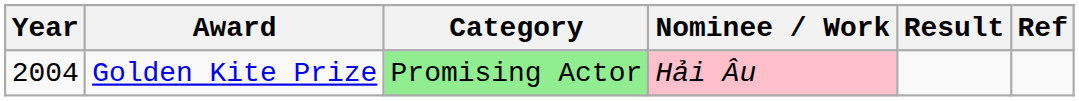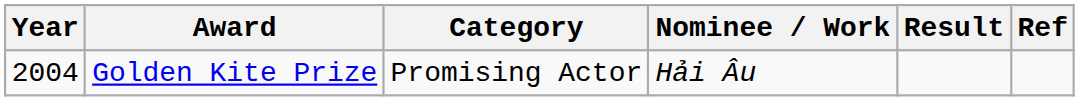Golden Kite Prize | Category: lightgreen background -> no background
Golden Kite Prize | Nominee / Work: pink background -> no background
